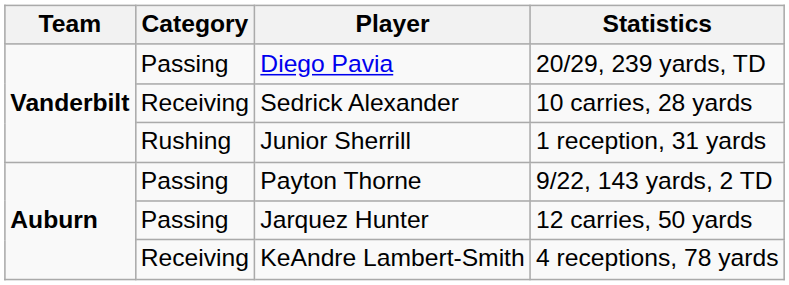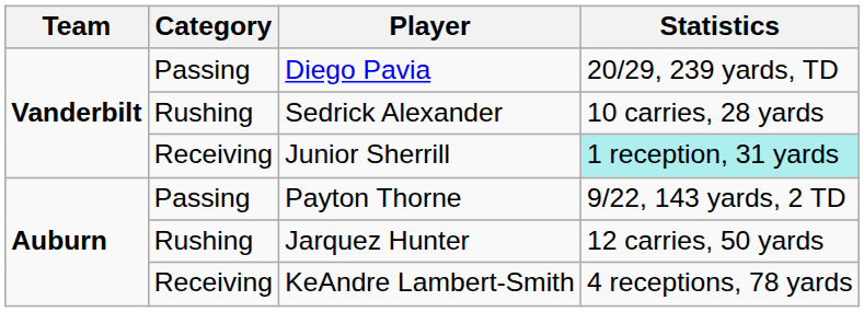Sedrick Alexander | Category: Receiving -> Rushing
Junior Sherrill | Category: Rushing -> Receiving
Junior Sherrill | Statistics: no background -> paleturquoise background
Jarquez Hunter | Category: Passing -> Rushing
